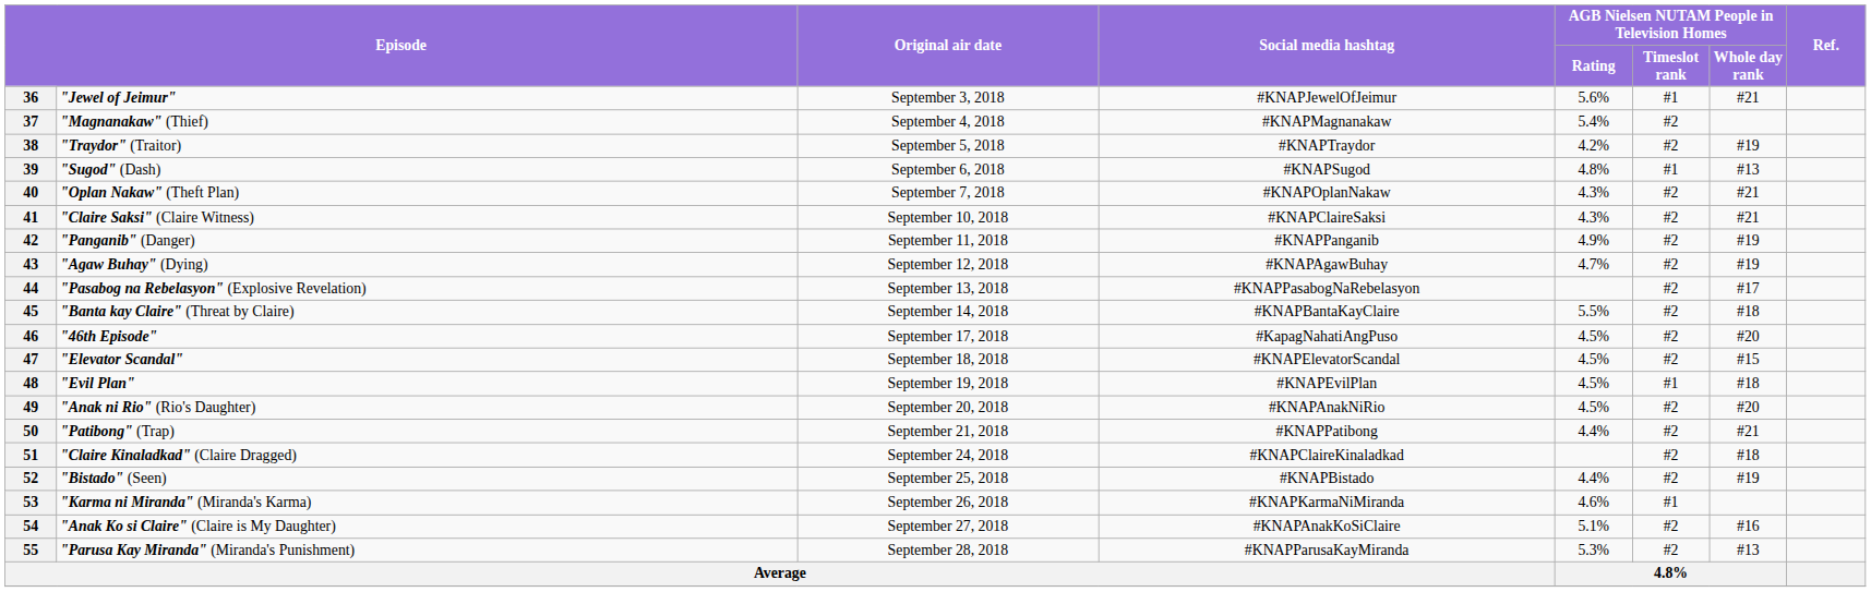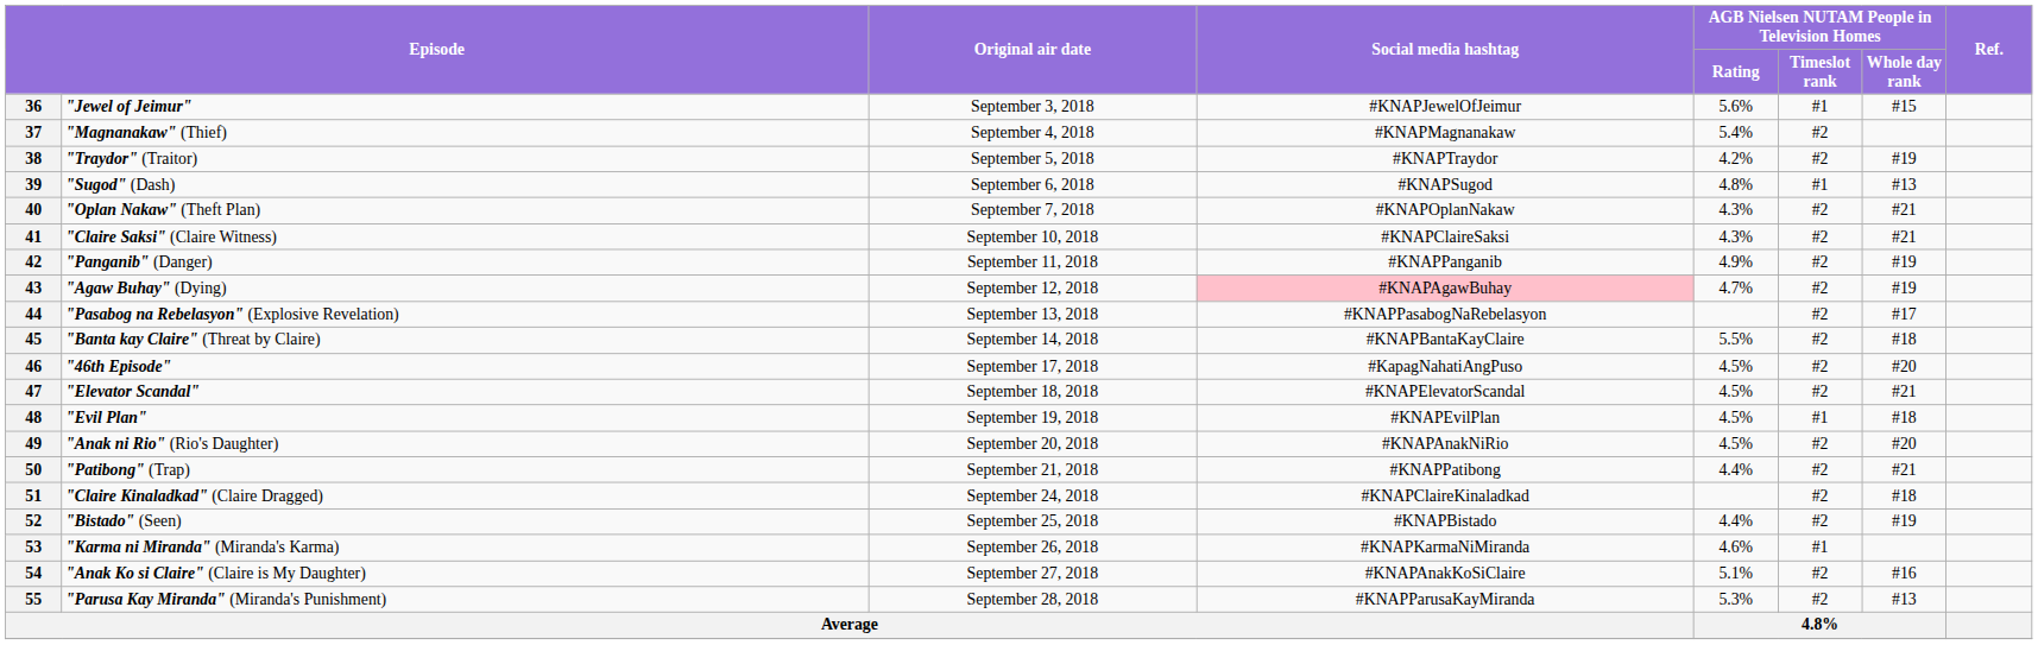36 | column 7: #21 -> #15
43 | Social media hashtag: no background -> pink background
47 | column 7: #15 -> #21
